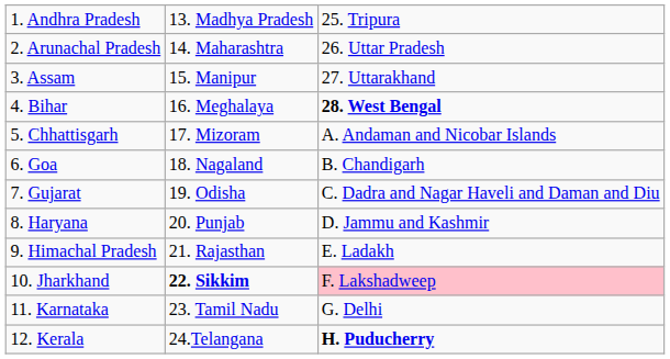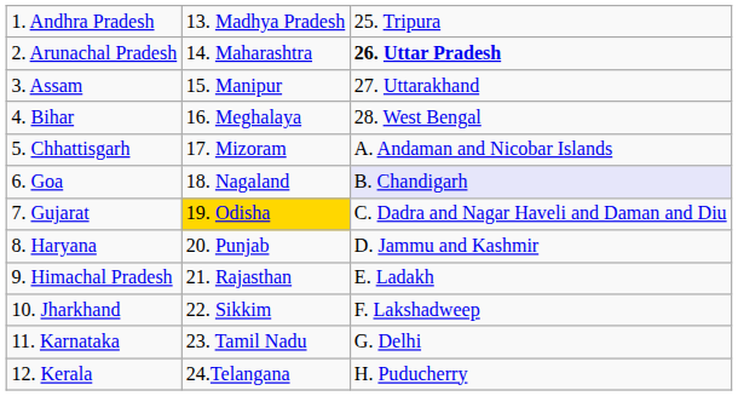2. Arunachal Pradesh | column 3: normal -> bold
4. Bihar | column 3: bold -> normal
6. Goa | column 3: no background -> lavender background
7. Gujarat | column 2: no background -> gold background
10. Jharkhand | column 2: bold -> normal
10. Jharkhand | column 3: pink background -> no background
12. Kerala | column 3: bold -> normal
